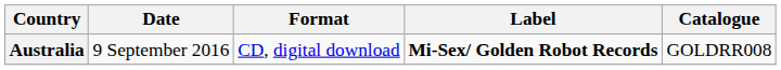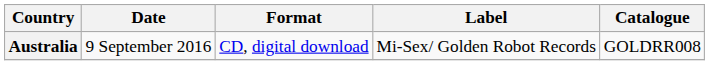Australia | Label: bold -> normal
